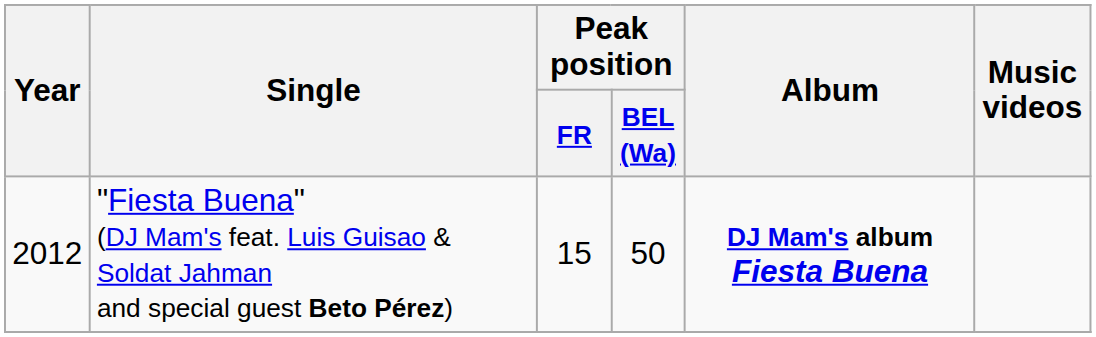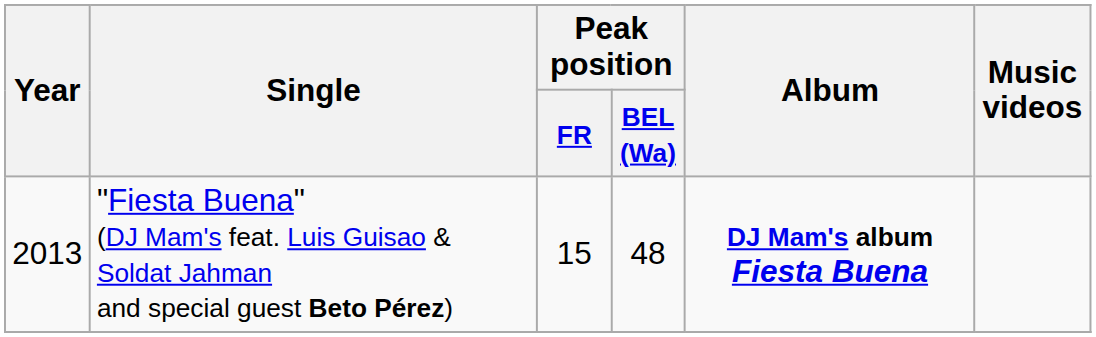row 3 | Year: 2012 -> 2013
row 3 | Peak position / BEL (Wa): 50 -> 48
